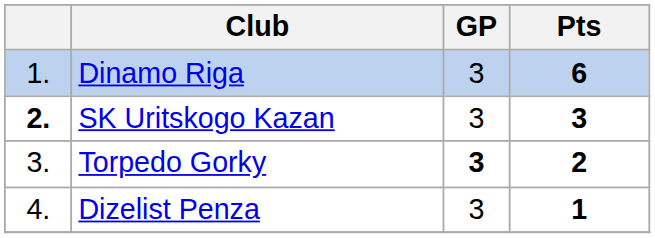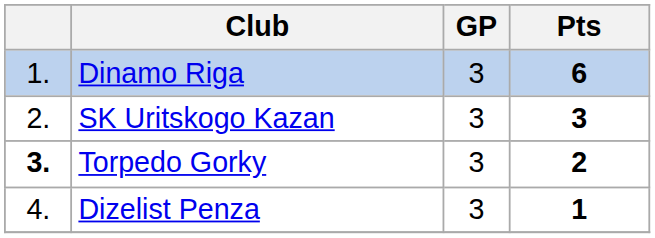SK Uritskogo Kazan | column 1: bold -> normal
Torpedo Gorky | column 1: normal -> bold
Torpedo Gorky | GP: bold -> normal
